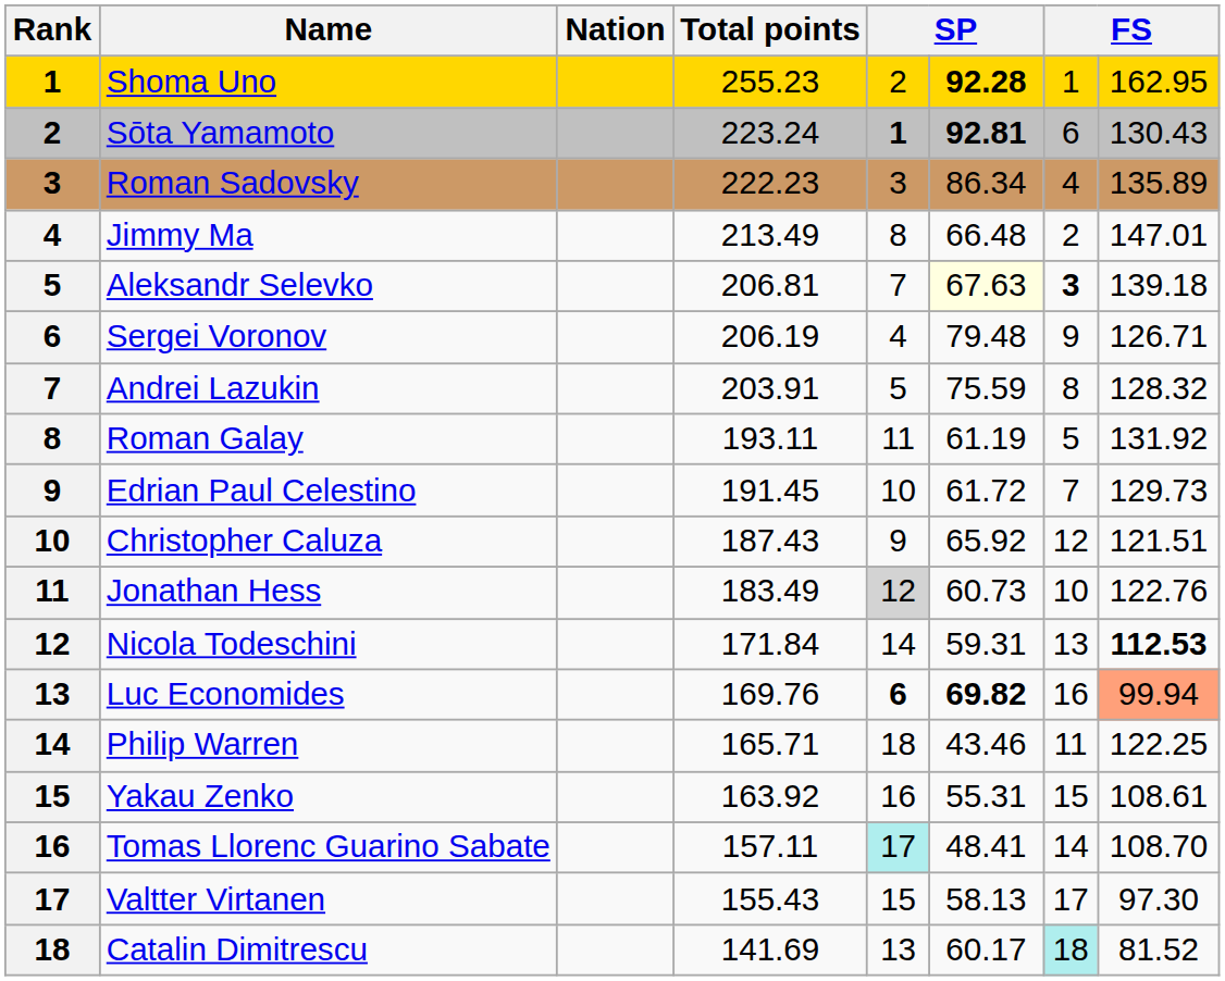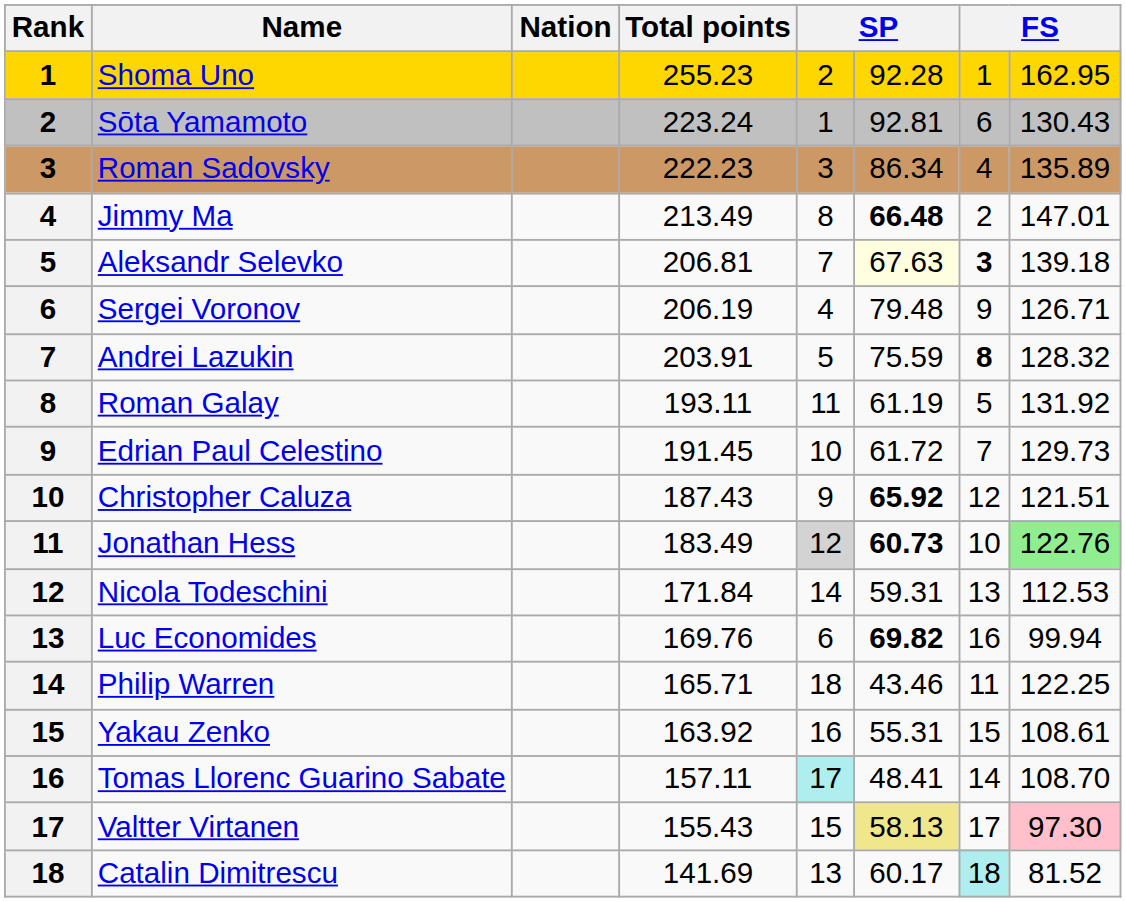Shoma Uno | column 6: bold -> normal
Sōta Yamamoto | column 5: bold -> normal
Sōta Yamamoto | column 6: bold -> normal
Jimmy Ma | column 6: normal -> bold
Andrei Lazukin | column 7: normal -> bold
Christopher Caluza | column 6: normal -> bold
Jonathan Hess | column 6: normal -> bold
Jonathan Hess | column 8: no background -> lightgreen background
Nicola Todeschini | column 8: bold -> normal
Luc Economides | column 5: bold -> normal
Luc Economides | column 8: lightsalmon background -> no background
Valtter Virtanen | column 6: no background -> khaki background
Valtter Virtanen | column 8: no background -> pink background
